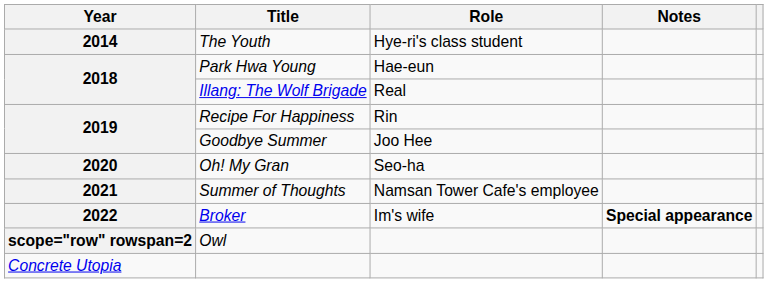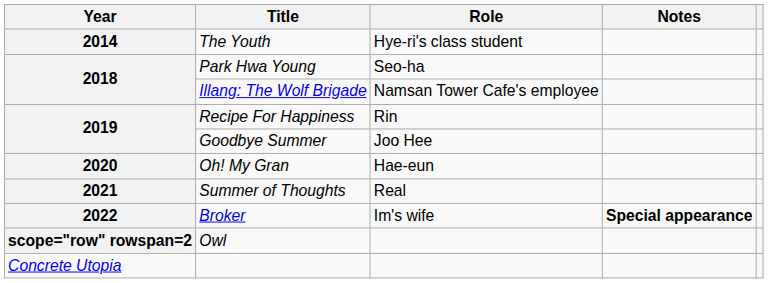Park Hwa Young | Role: Hae-eun -> Seo-ha
Illang: The Wolf Brigade | Role: Real -> Namsan Tower Cafe's employee
Oh! My Gran | Role: Seo-ha -> Hae-eun
Summer of Thoughts | Role: Namsan Tower Cafe's employee -> Real
